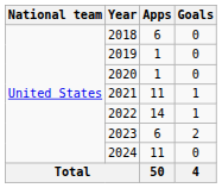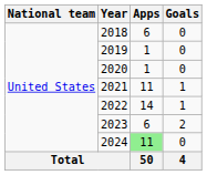2024 | Apps: no background -> lightgreen background
